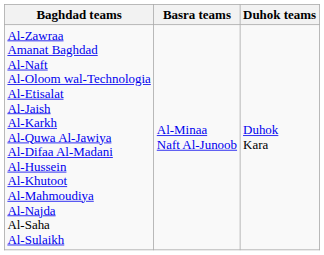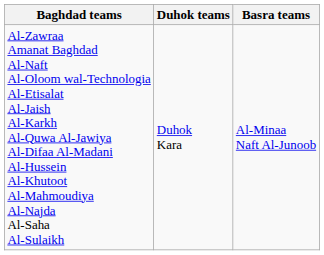columns swapped: Duhok teams <-> Basra teams
